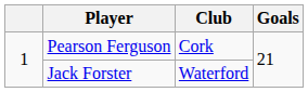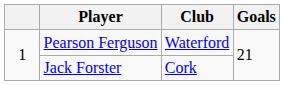Pearson Ferguson | Club: Cork -> Waterford
Jack Forster | Club: Waterford -> Cork
